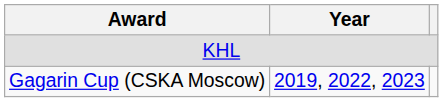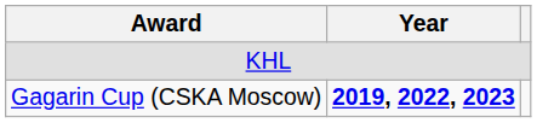Gagarin Cup (CSKA Moscow) | Year: normal -> bold
